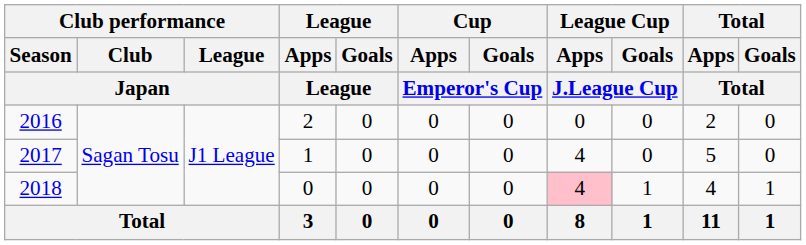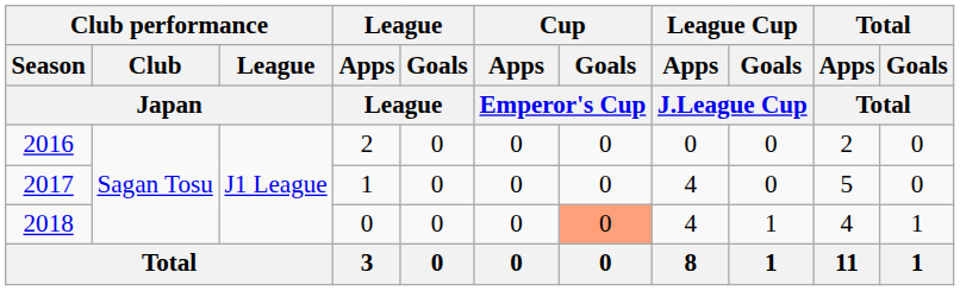2018 | Cup / Goals / Emperor's Cup: no background -> lightsalmon background
2018 | League Cup / Apps / J.League Cup: pink background -> no background
